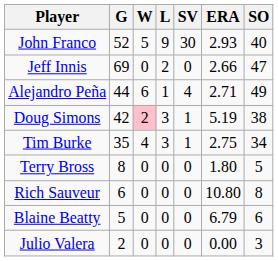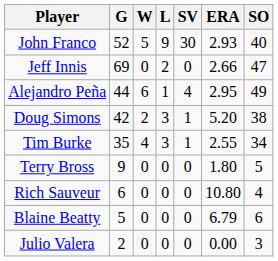Alejandro Peña | ERA: 2.71 -> 2.95
Doug Simons | W: pink background -> no background
Doug Simons | ERA: 5.19 -> 5.20
Tim Burke | ERA: 2.75 -> 2.55
Terry Bross | G: 8 -> 9
Rich Sauveur | SO: 8 -> 4
